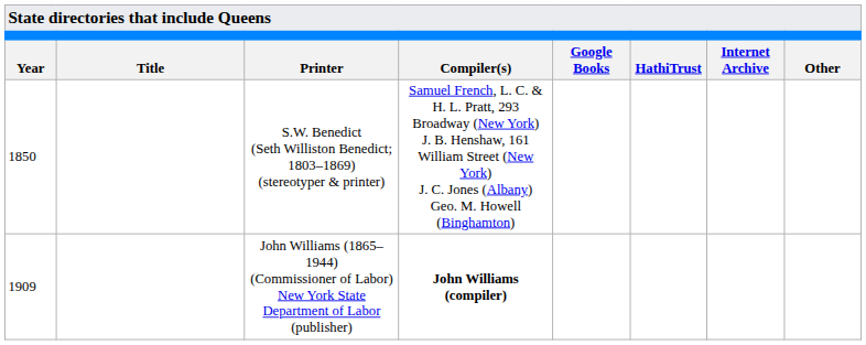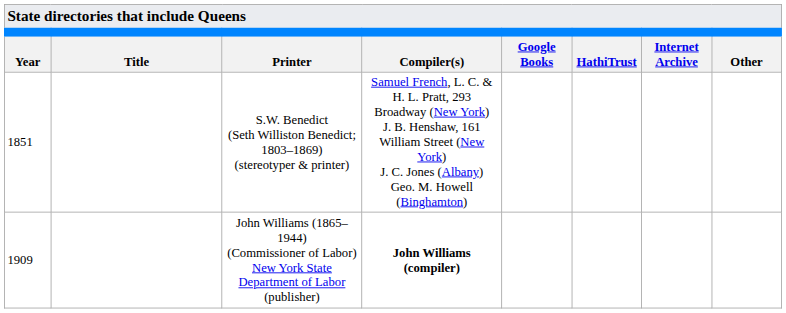row 3 | Year: 1850 -> 1851
